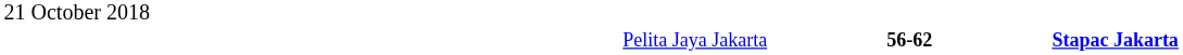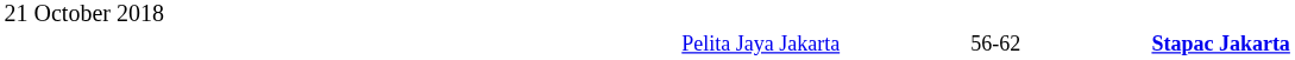Pelita Jaya Jakarta | column 2: bold -> normal
